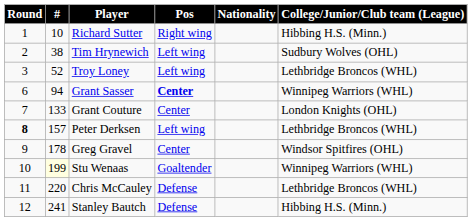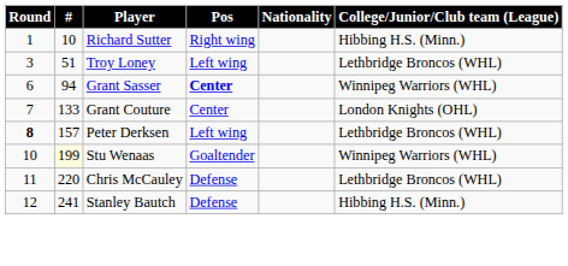- row: 2 | 38 | Tim Hrynewich | Left wing | Sudbury Wolves (OHL)
Troy Loney | #: 52 -> 51
- row: 9 | 178 | Greg Gravel | Center | Windsor Spitfires (OHL)
